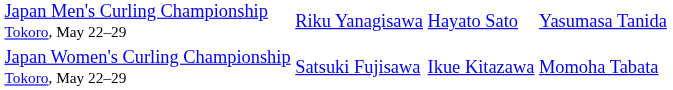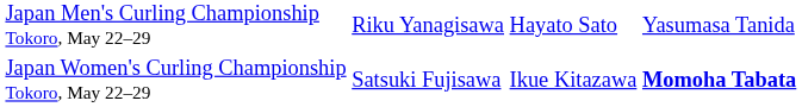Japan Women's Curling Championship Tokoro, May 22–29 | column 4: normal -> bold
